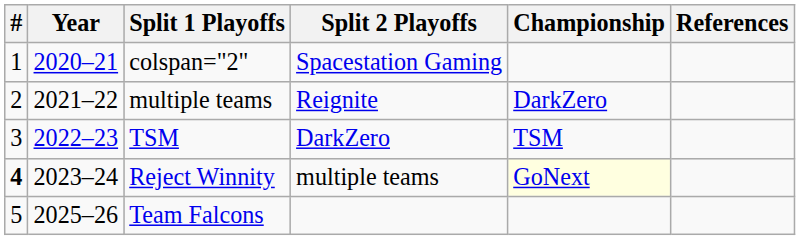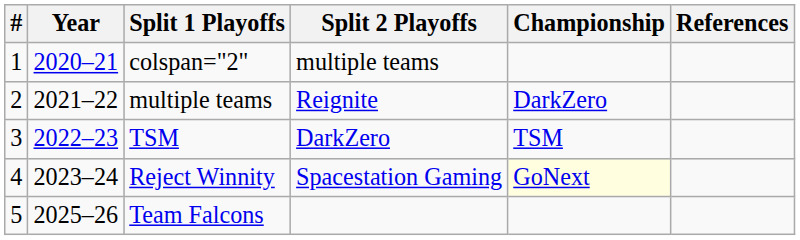colspan="2" | Split 2 Playoffs: Spacestation Gaming -> multiple teams
Reject Winnity | #: bold -> normal
Reject Winnity | Split 2 Playoffs: multiple teams -> Spacestation Gaming
